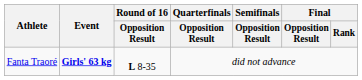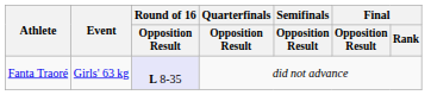Fanta Traoré | Event: bold -> normal
Fanta Traoré | Round of 16 / Opposition Result: no background -> lavender background
